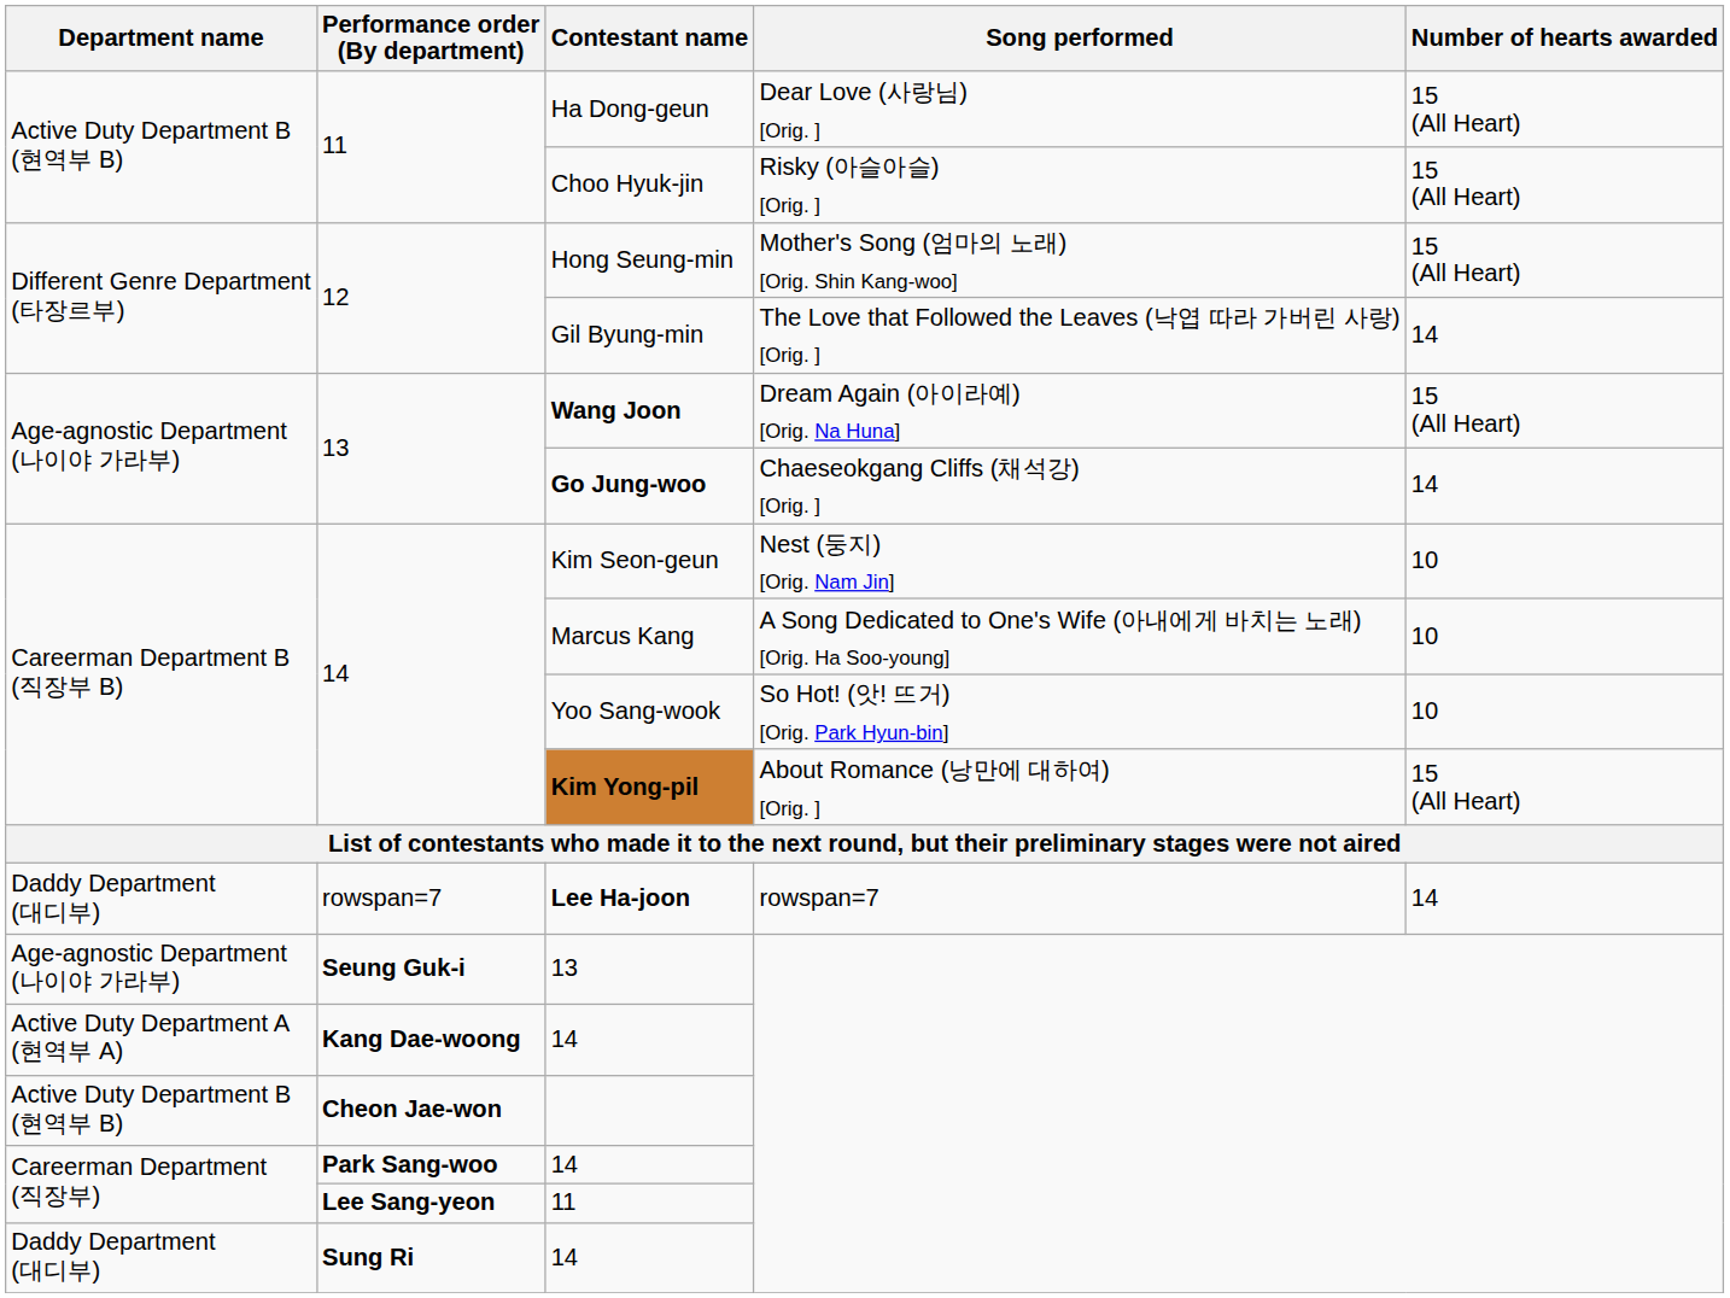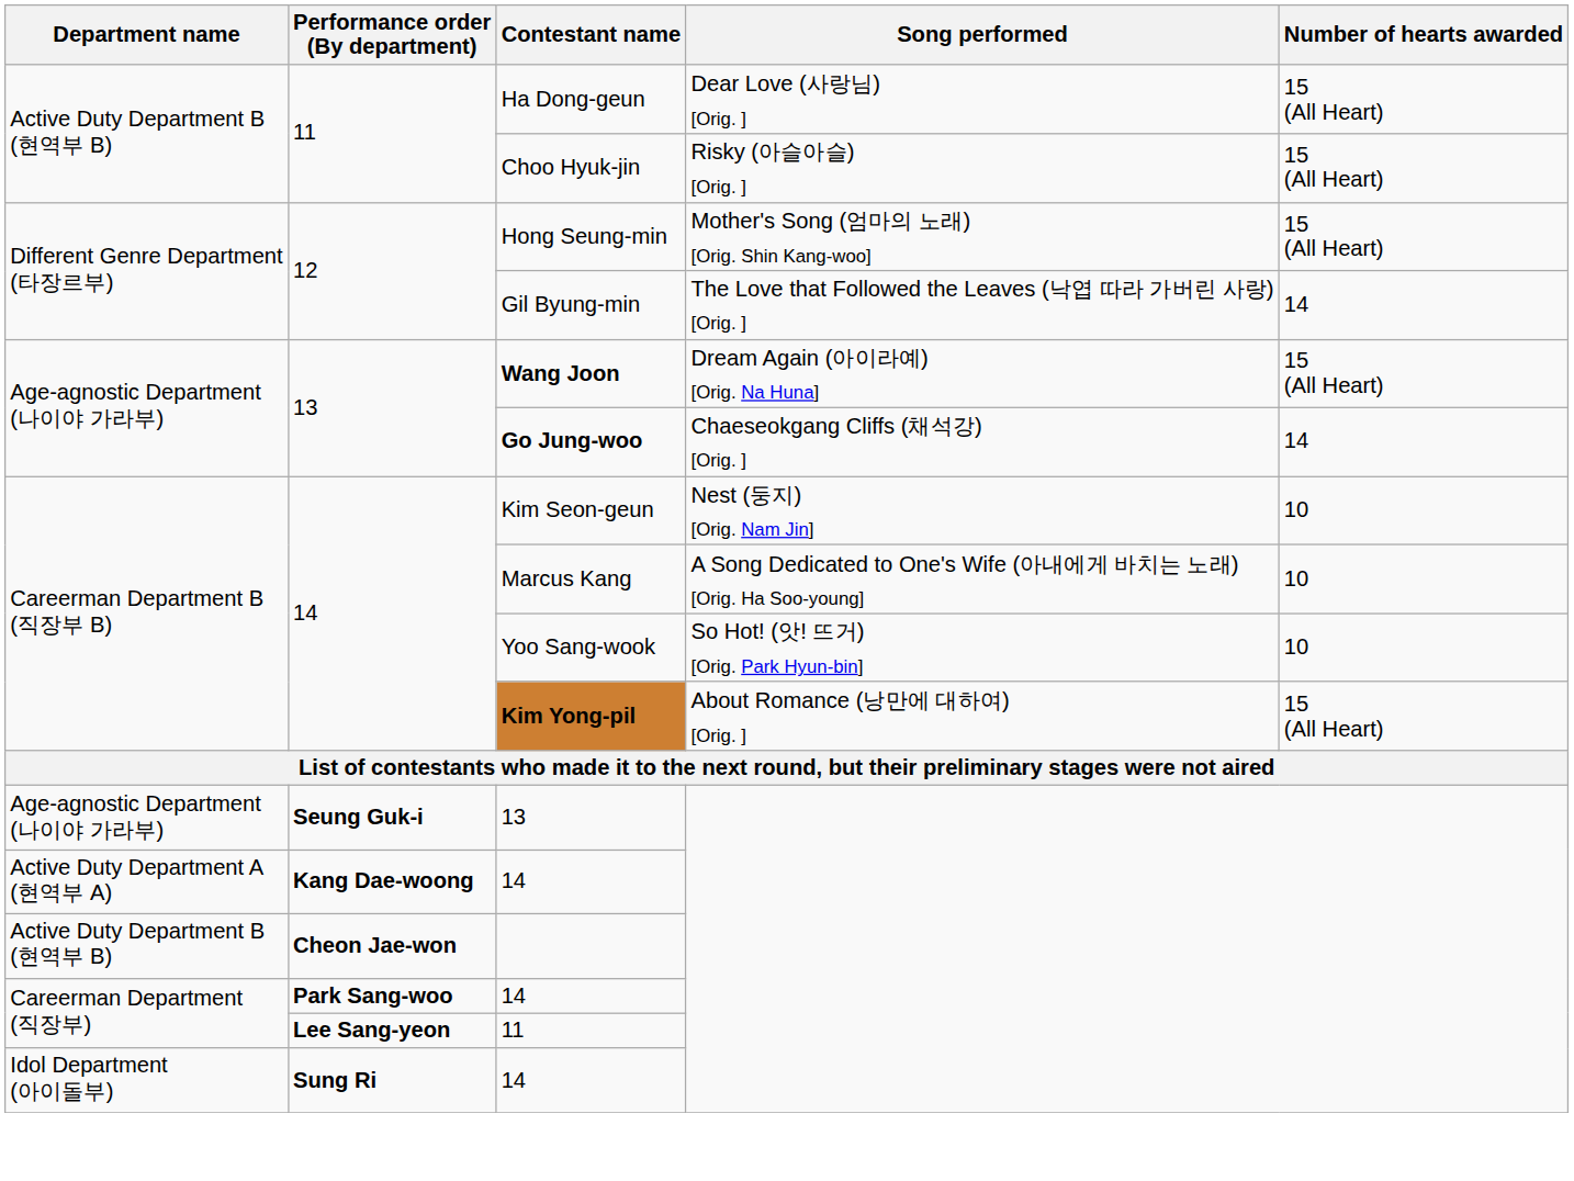- row: Daddy Department (대디부) | rowspan=7 | Lee Ha-joon | rowspan=7 | 14
Sung Ri / 14 | Department name: Daddy Department (대디부) -> Idol Department (아이돌부)
